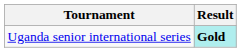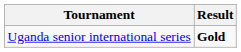Uganda senior international series | Result: paleturquoise background -> no background
